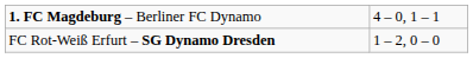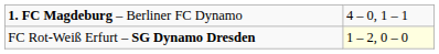FC Rot-Weiß Erfurt – SG Dynamo Dresden | column 2: no background -> lightyellow background
